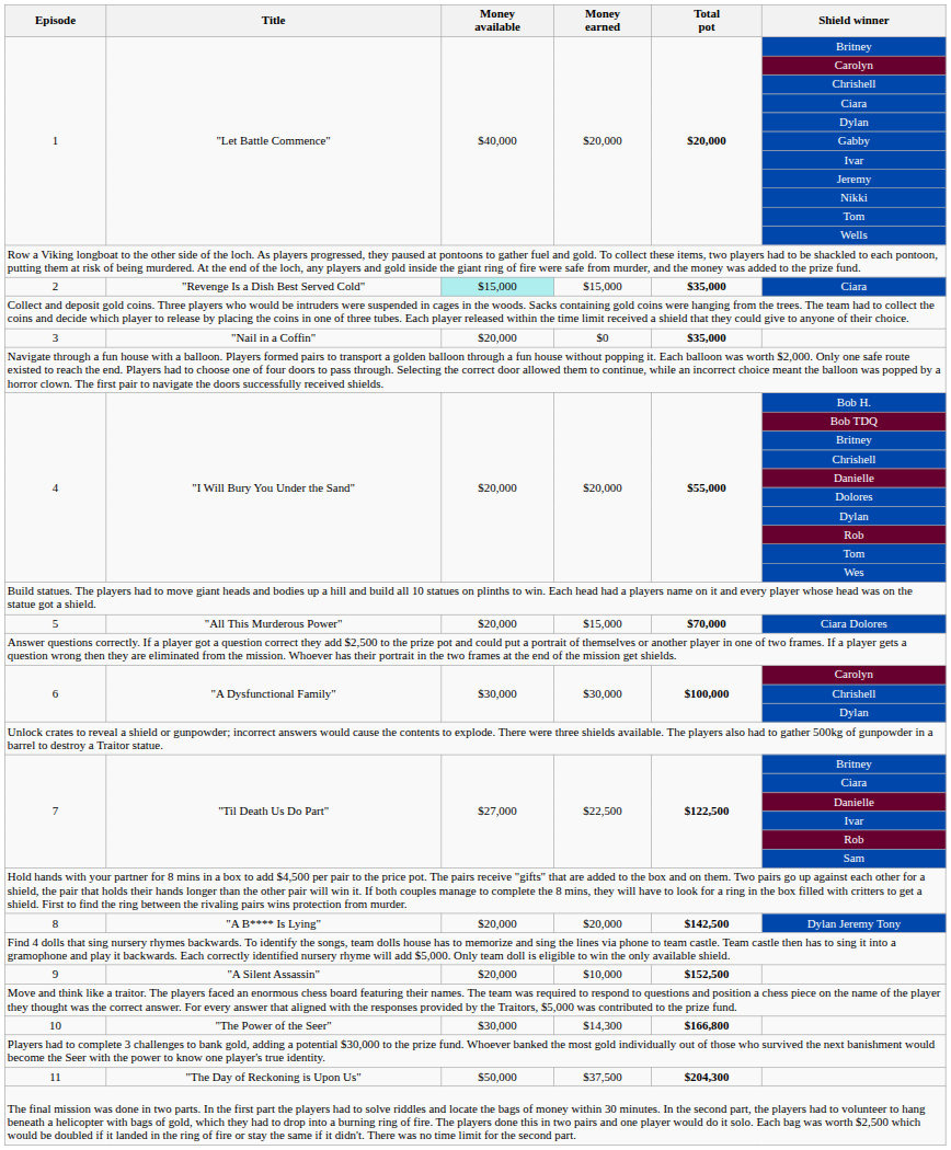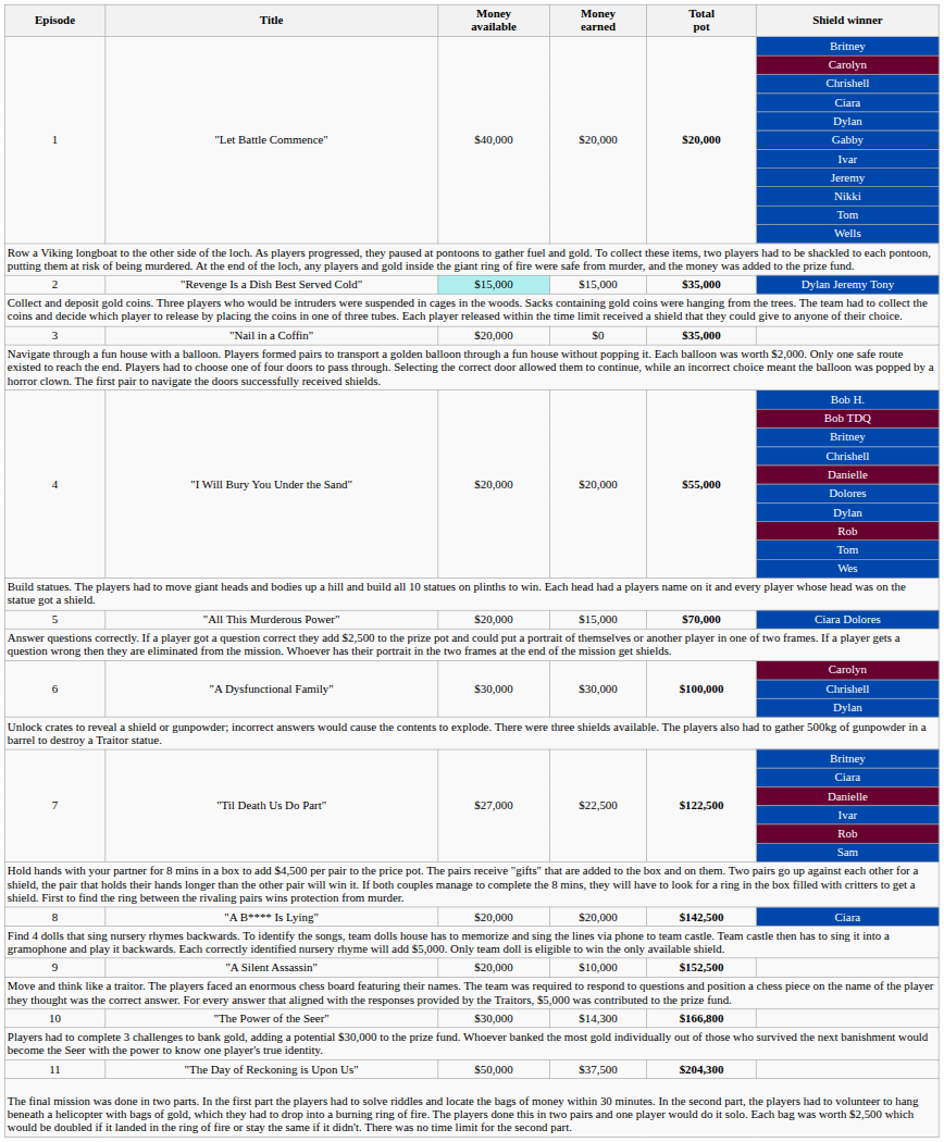2 | Shield winner: Ciara -> Dylan Jeremy Tony
8 | Shield winner: Dylan Jeremy Tony -> Ciara
